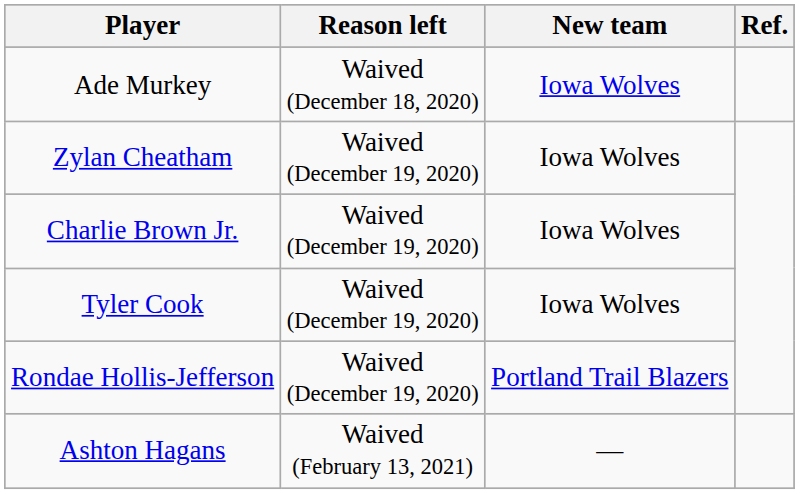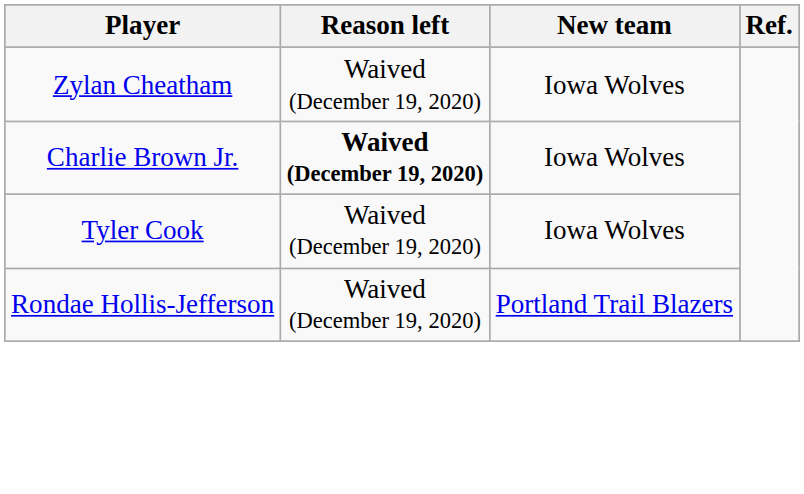- row: Ade Murkey | Waived (December 18, 2020) | Iowa Wolves
Charlie Brown Jr. | Reason left: normal -> bold
- row: Ashton Hagans | Waived (February 13, 2021) | —
